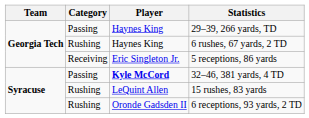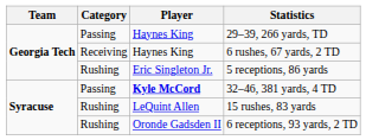6 rushes, 67 yards, 2 TD | Category: Rushing -> Receiving
5 receptions, 86 yards | Category: Receiving -> Rushing
